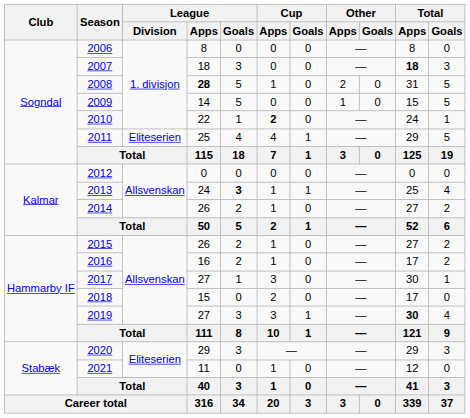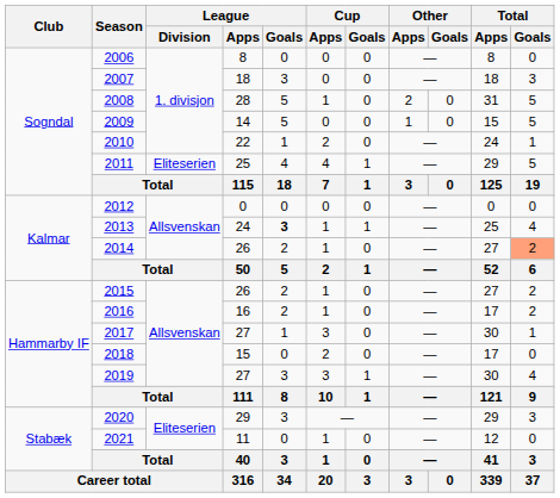2007 | Total / Apps: bold -> normal
2008 | League / Apps: bold -> normal
2010 | Cup / Apps: bold -> normal
2014 | Total / Goals: no background -> lightsalmon background
2019 | Total / Apps: bold -> normal
